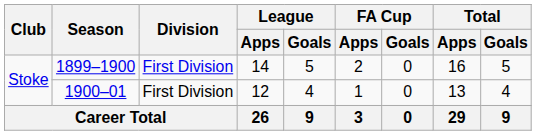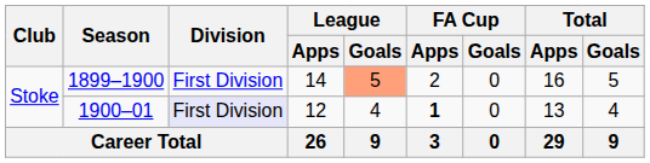1899–1900 | League / Goals: no background -> lightsalmon background
1900–01 | Division: no background -> lavender background
1900–01 | FA Cup / Apps: normal -> bold
